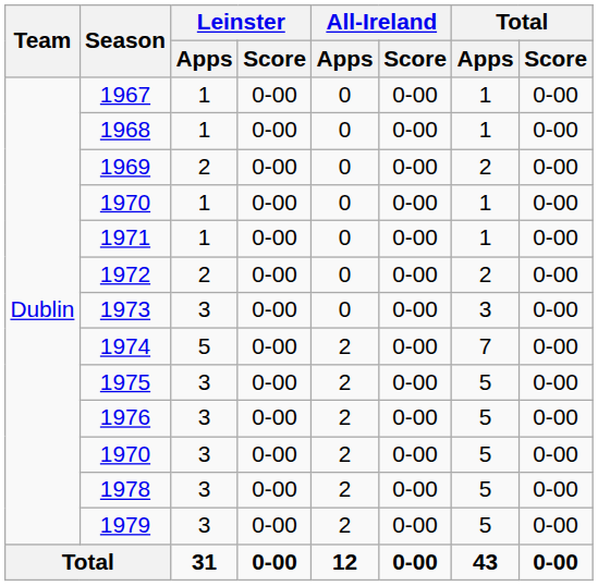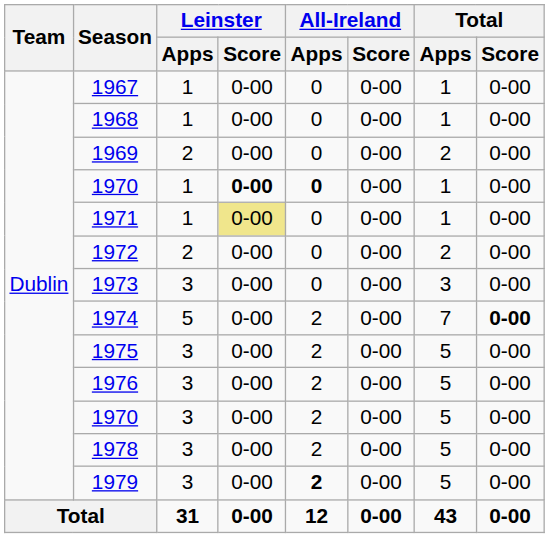1970 / 1 | Leinster / Score: normal -> bold
1970 / 1 | All-Ireland / Apps: normal -> bold
1971 | Leinster / Score: no background -> khaki background
1974 | Total / Score: normal -> bold
1979 | All-Ireland / Apps: normal -> bold
